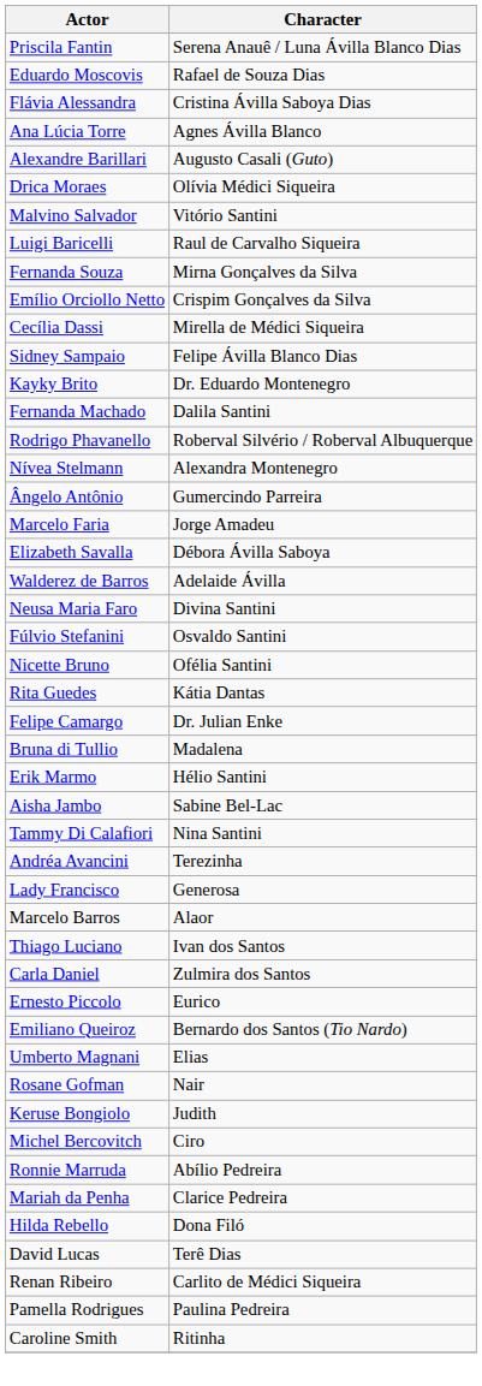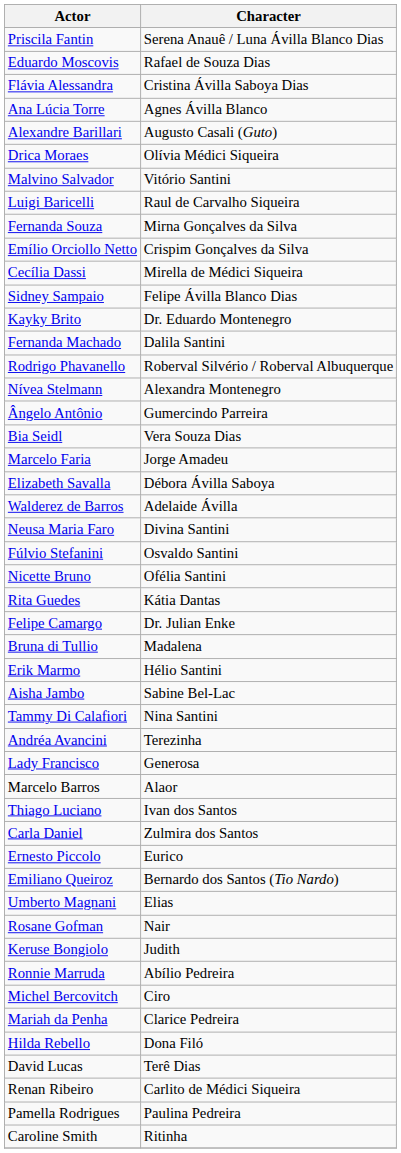+ row: Bia Seidl | Vera Souza Dias
rows swapped: Michel Bercovitch <-> Ronnie Marruda
